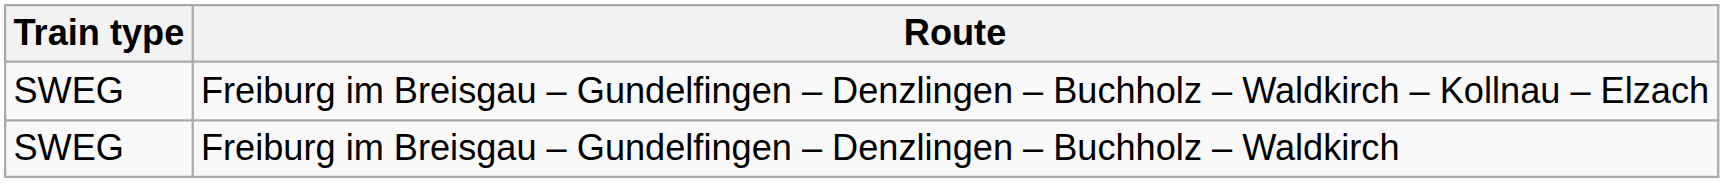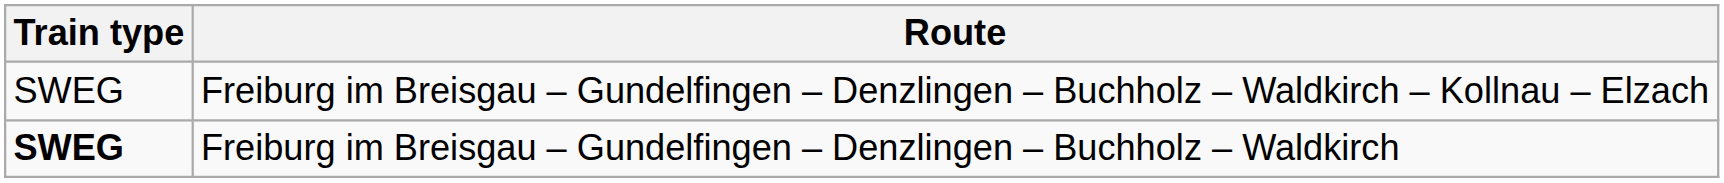row 3 | Train type: normal -> bold
